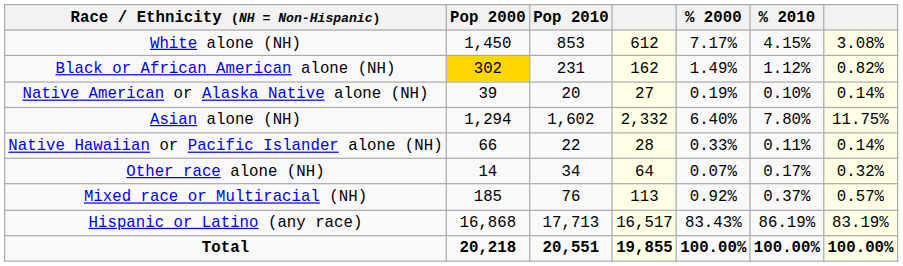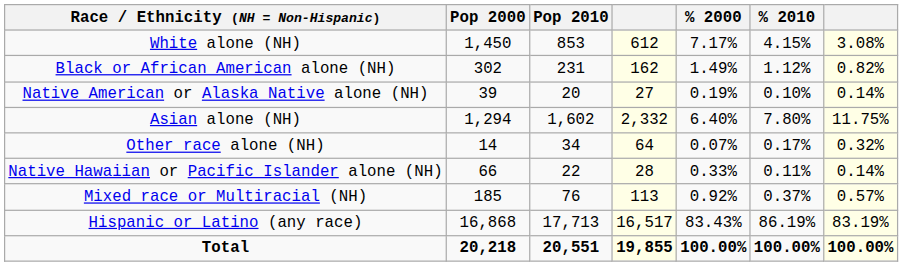Black or African American alone (NH) | Pop 2000: gold background -> no background
rows swapped: Native Hawaiian or Pacific Islander alone (NH) <-> Other race alone (NH)
